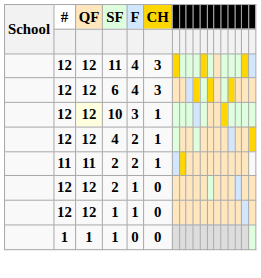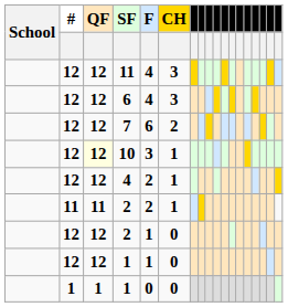+ row: 12 | 12 | 7 | 6 | 2
